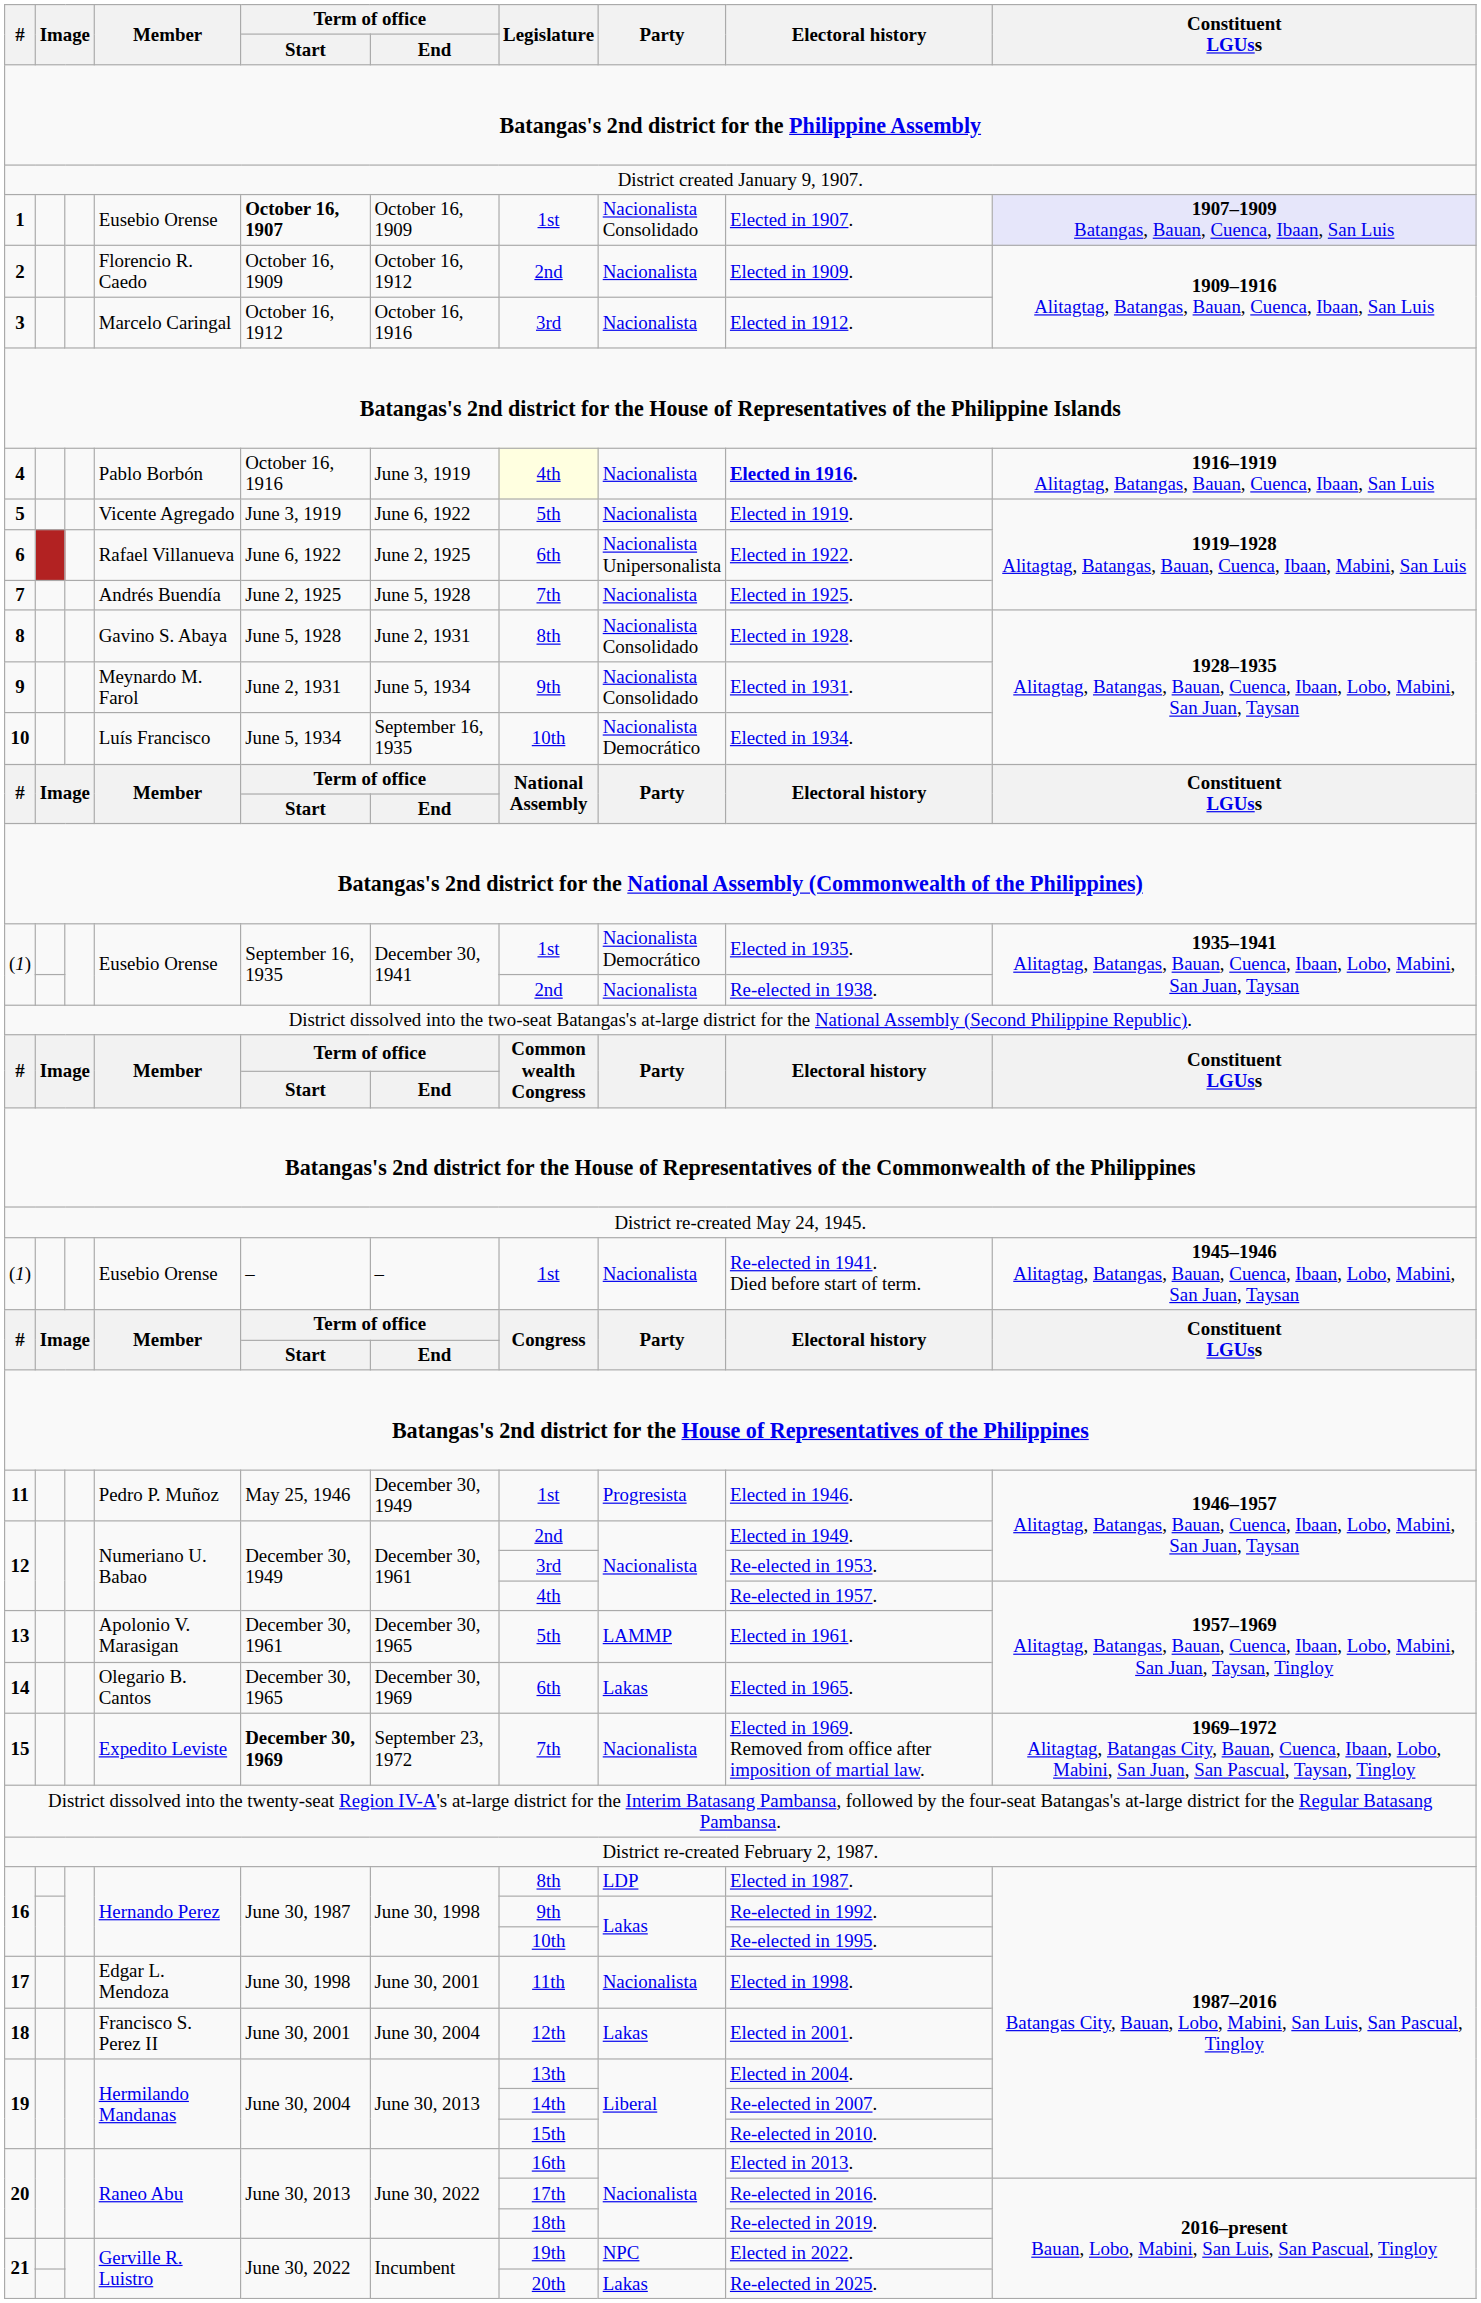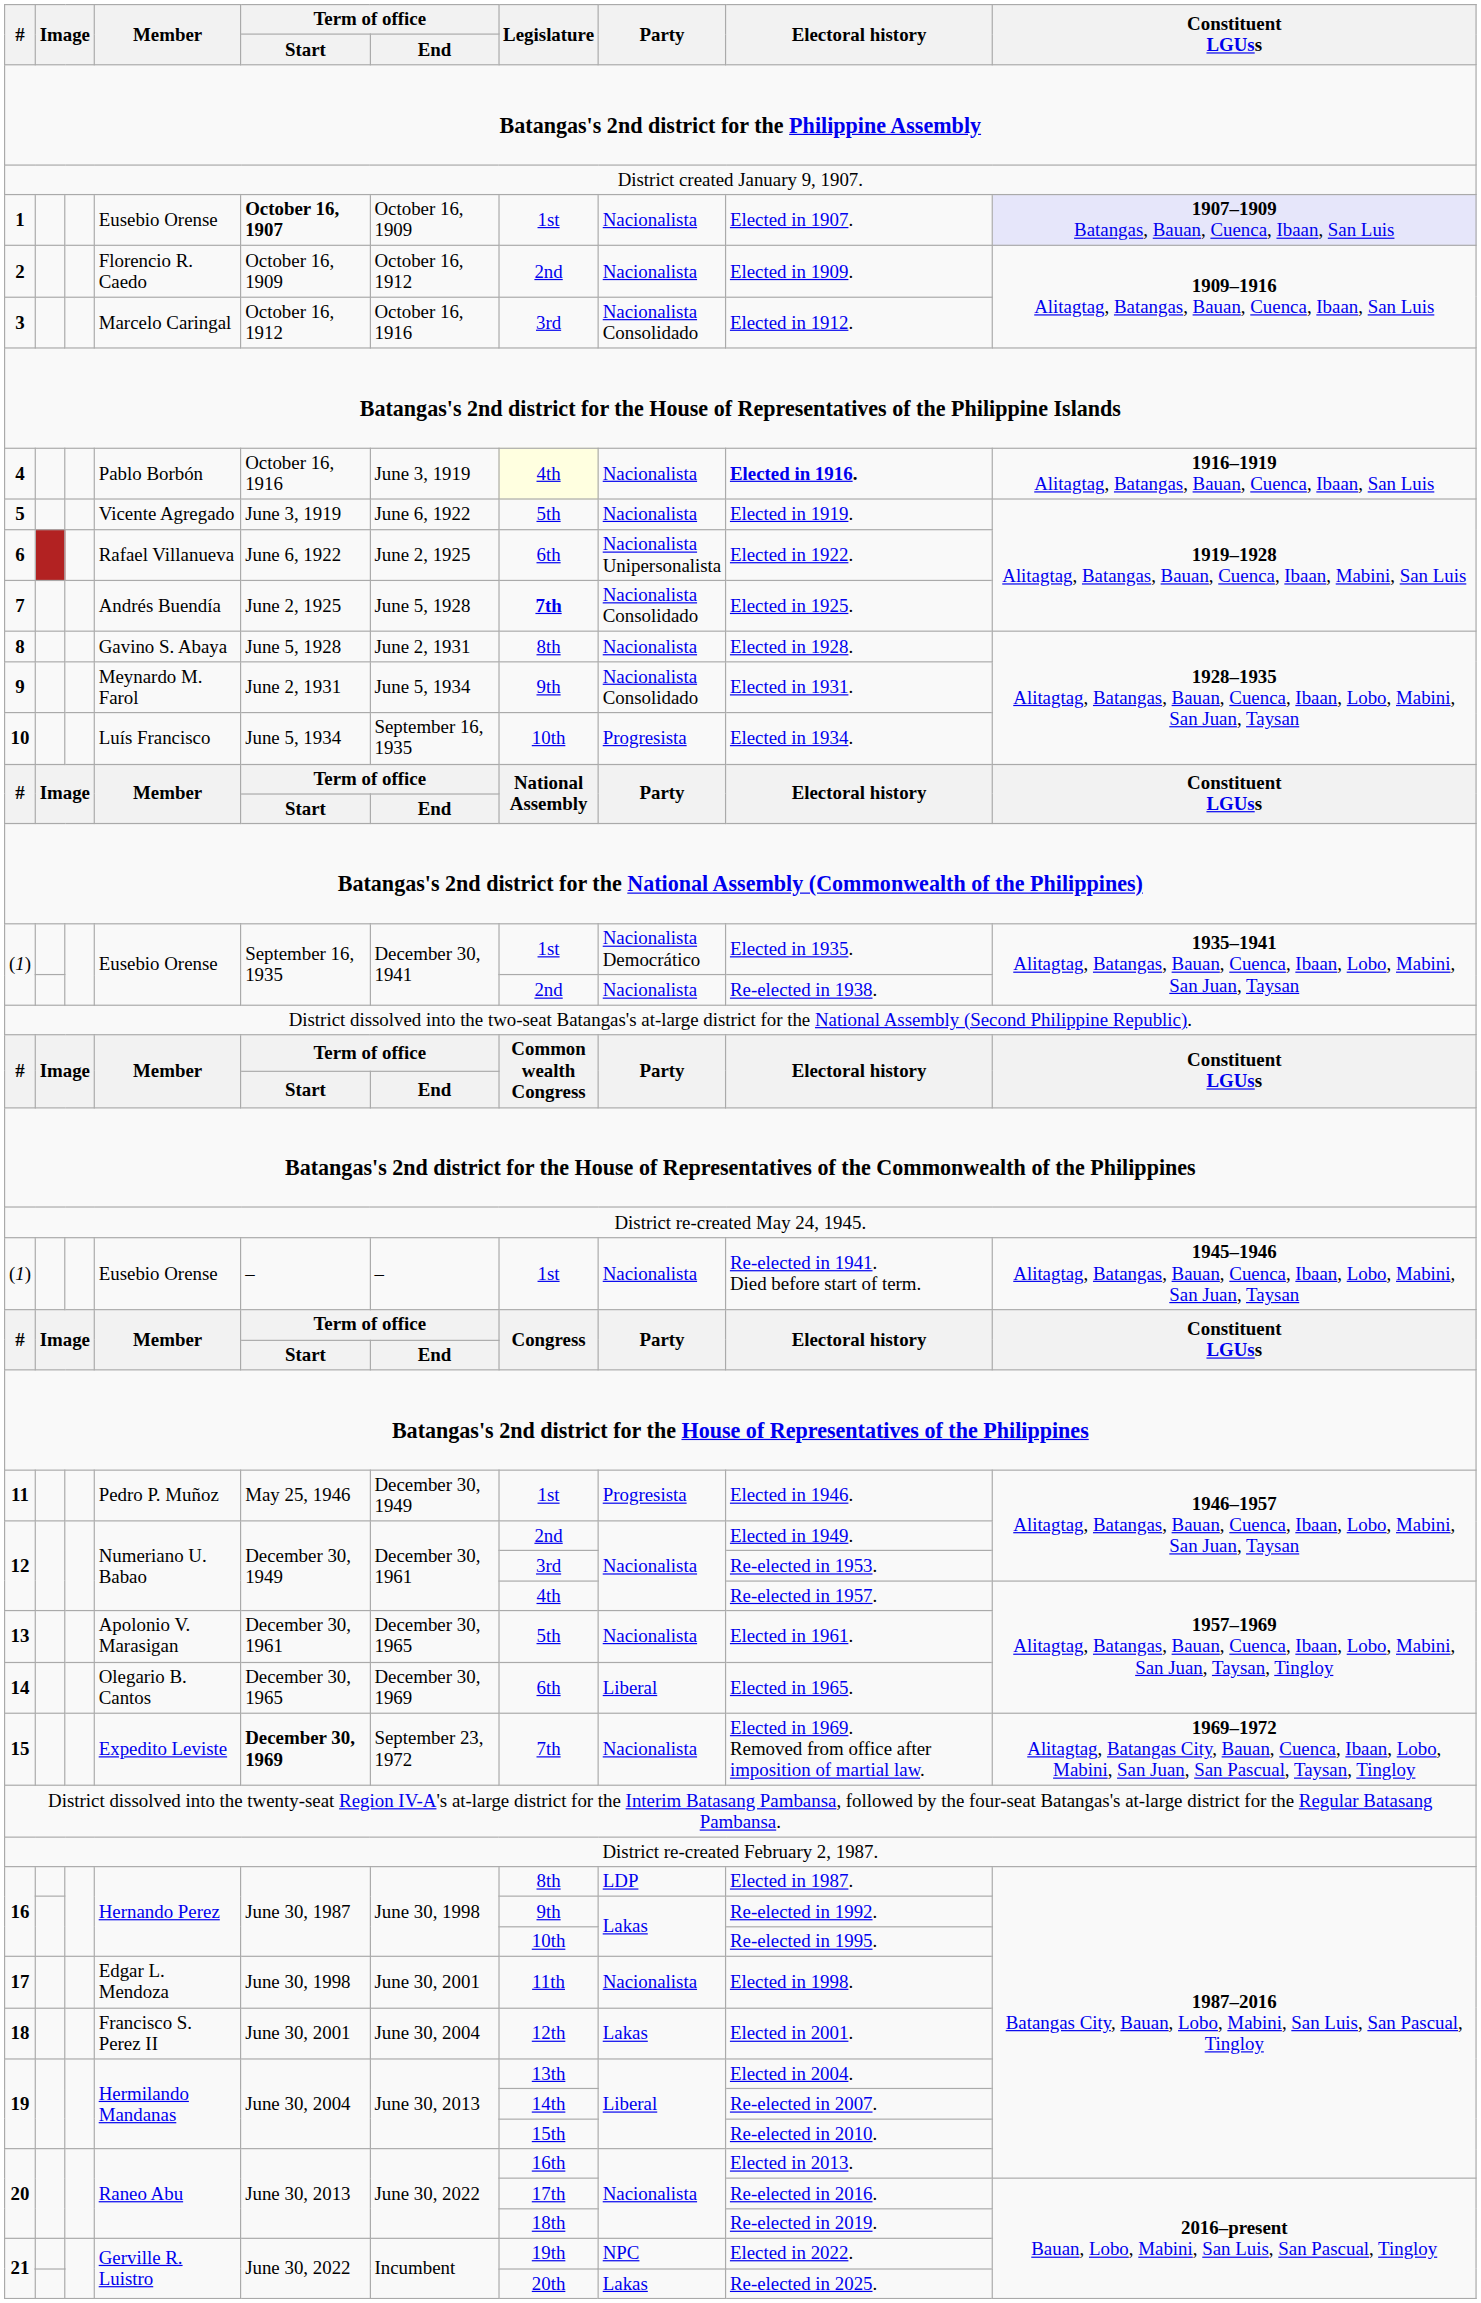1 | Party: Nacionalista Consolidado -> Nacionalista
3 | Party: Nacionalista -> Nacionalista Consolidado
7 | Legislature: normal -> bold
7 | Party: Nacionalista -> Nacionalista Consolidado
8 | Party: Nacionalista Consolidado -> Nacionalista
10 | Party: Nacionalista Democrático -> Progresista
13 | Party: LAMMP -> Nacionalista
14 | Party: Lakas -> Liberal
